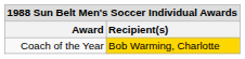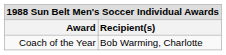Coach of the Year | Recipient(s): gold background -> no background
